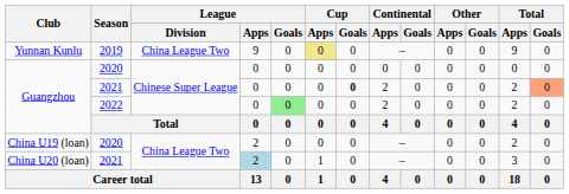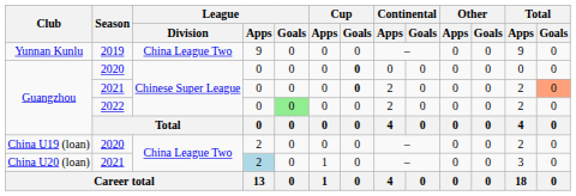Yunnan Kunlu | Cup / Apps: khaki background -> no background
Guangzhou / 2020 | Cup / Goals: normal -> bold
